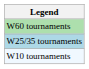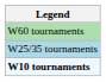row 4 | column 1: normal -> bold
